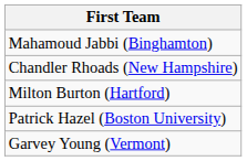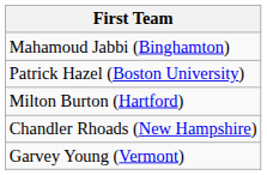row 3 | column 1: Chandler Rhoads (New Hampshire) -> Patrick Hazel (Boston University)
row 5 | column 1: Patrick Hazel (Boston University) -> Chandler Rhoads (New Hampshire)
